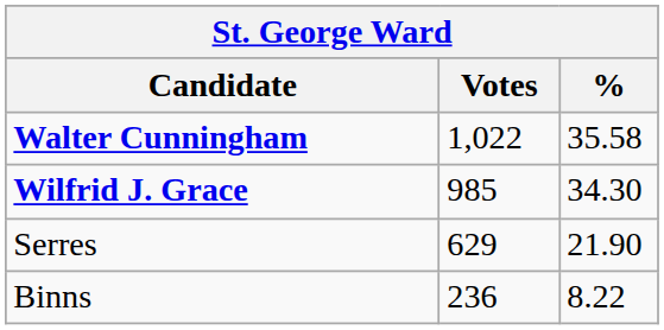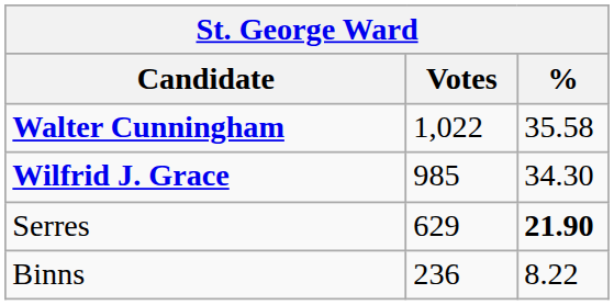Serres | %: normal -> bold
